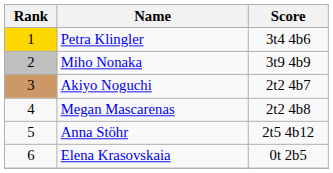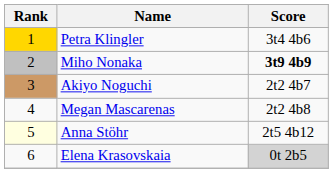Miho Nonaka | Score: normal -> bold
Anna Stöhr | Rank: no background -> lightyellow background
Elena Krasovskaia | Score: no background -> lightgrey background
